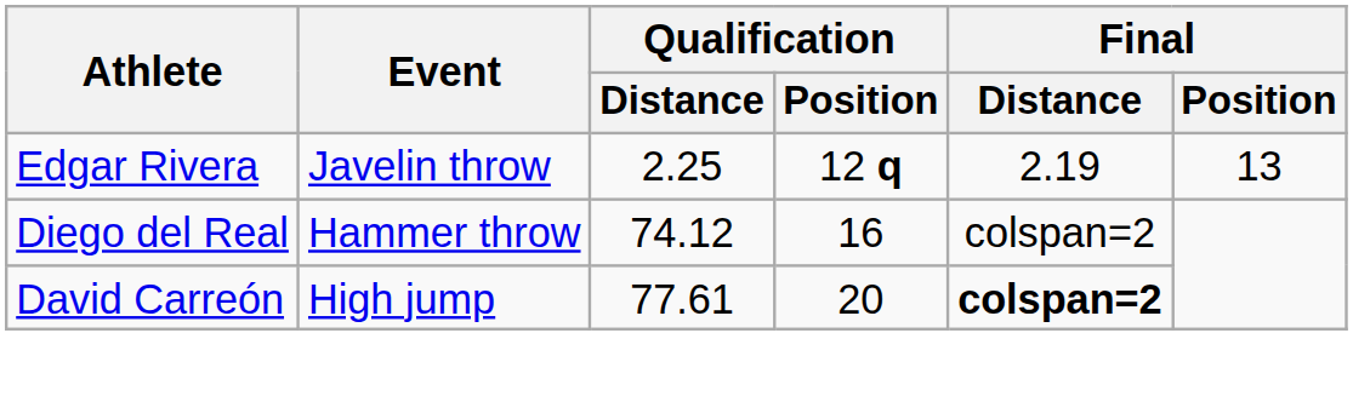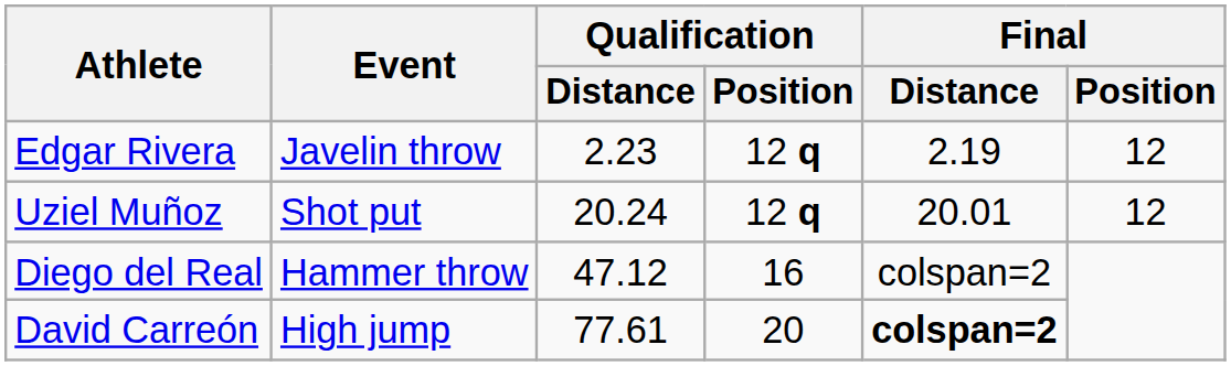Edgar Rivera | Qualification / Distance: 2.25 -> 2.23
Edgar Rivera | Final / Position: 13 -> 12
+ row: Uziel Muñoz | Shot put | 20.24 | 12 q | 20.01 | 12
Diego del Real | Qualification / Distance: 74.12 -> 47.12
